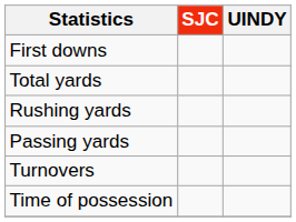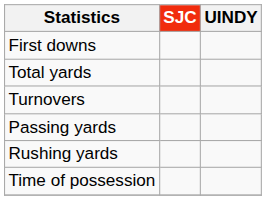rows swapped: Rushing yards <-> Turnovers
